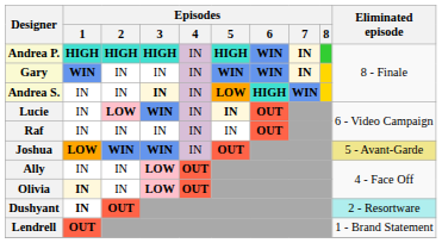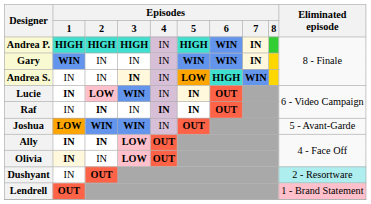Lucie | Episodes / 1: normal -> bold
Raf | Episodes / 2: normal -> bold
Raf | Episodes / 4: normal -> bold
Raf | Episodes / 5: normal -> bold
Joshua | Eliminated episode: khaki background -> no background
Ally | Episodes / 1: normal -> bold
Ally | Episodes / 2: normal -> bold
Dushyant | Episodes / 1: bold -> normal
Lendrell | Eliminated episode: no background -> pink background
